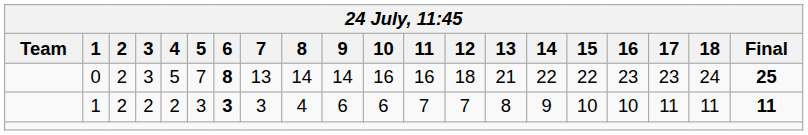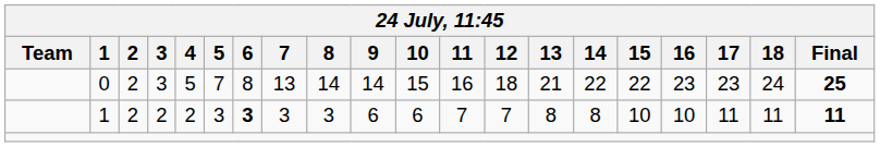row 3 | 6: bold -> normal
row 3 | 10: 16 -> 15
row 4 | 8: 4 -> 3
row 4 | 14: 9 -> 8
